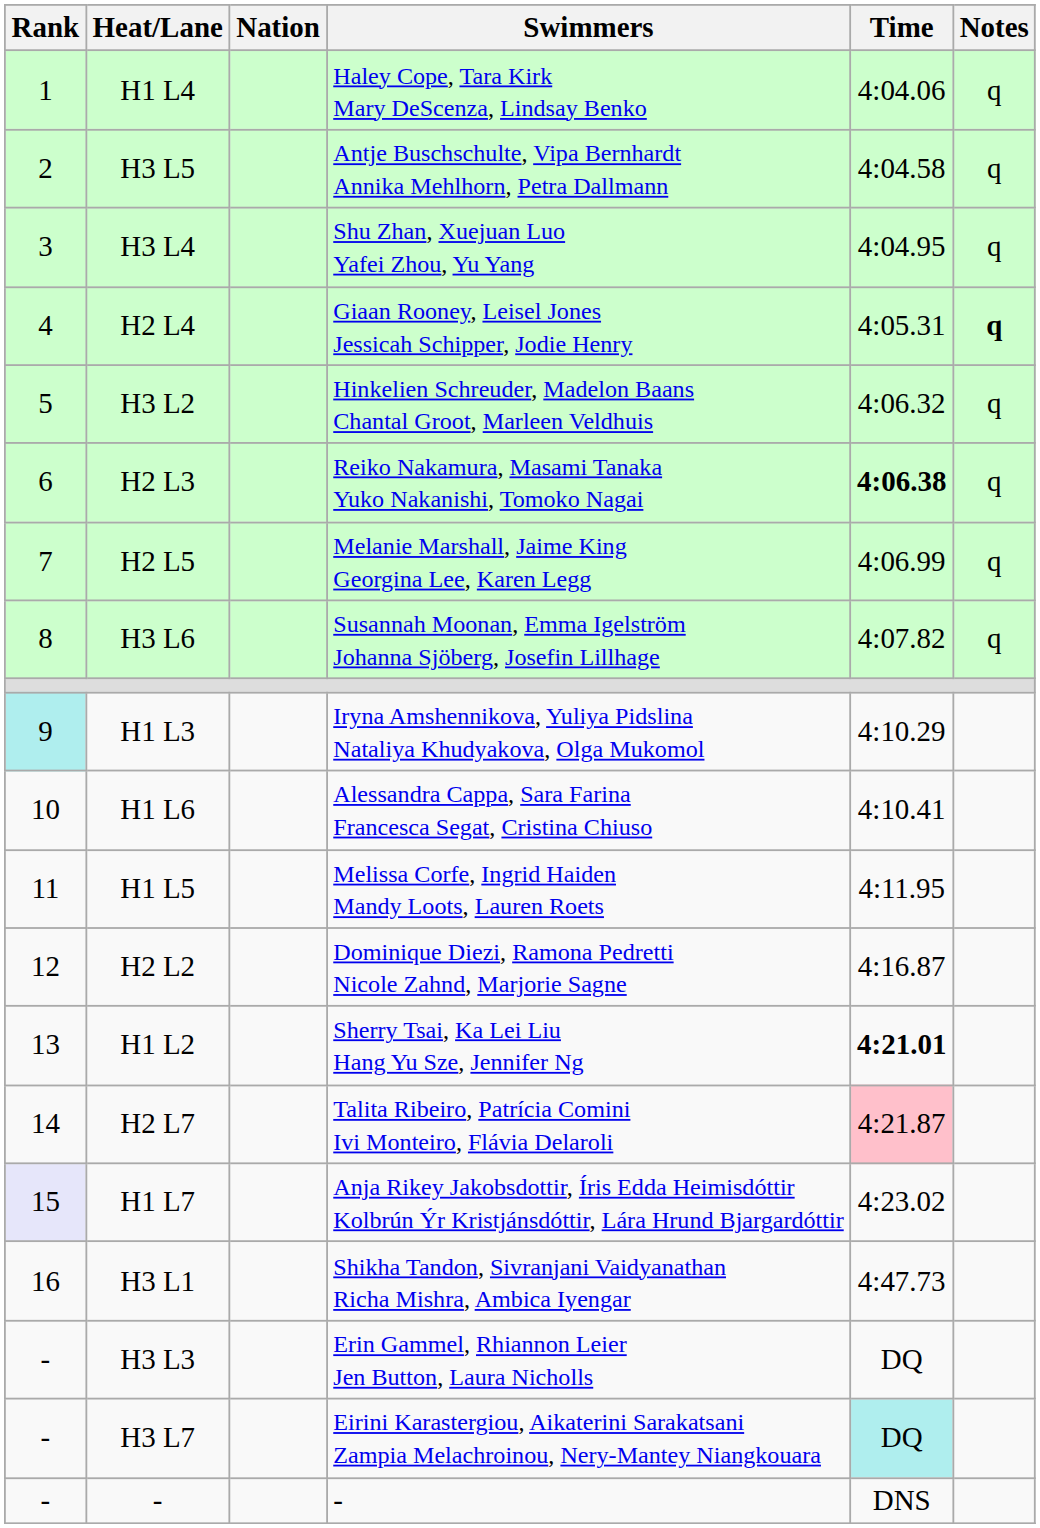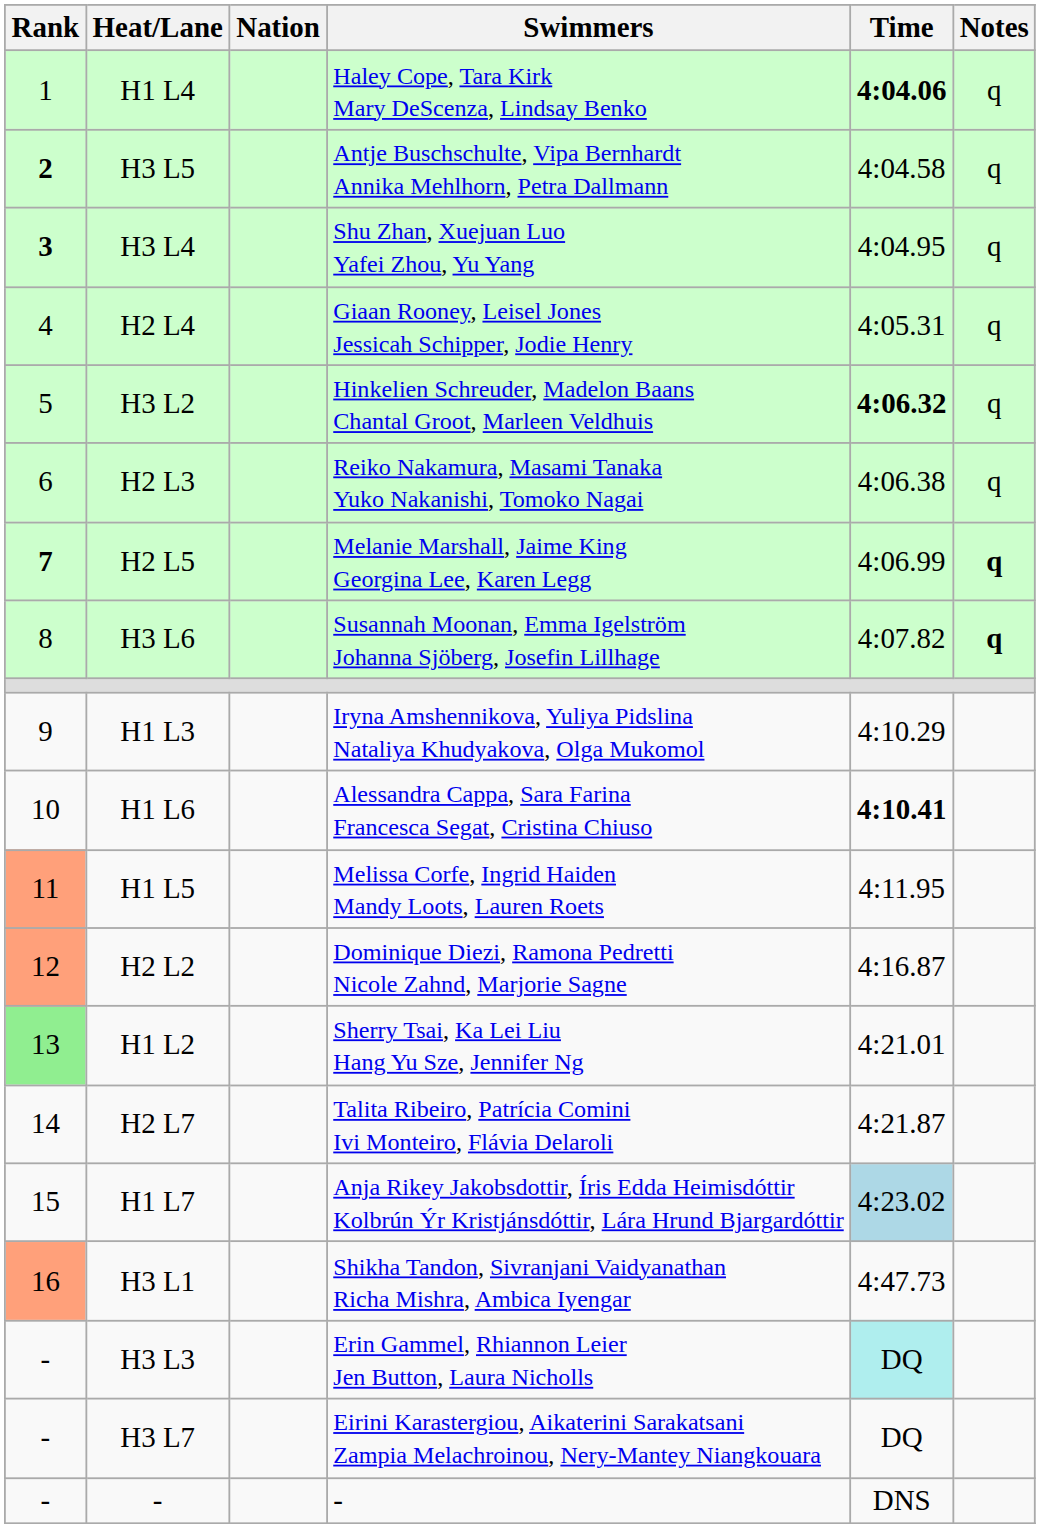H1 L4 | Time: normal -> bold
H3 L5 | Rank: normal -> bold
H3 L4 | Rank: normal -> bold
H2 L4 | Notes: bold -> normal
H3 L2 | Time: normal -> bold
H2 L3 | Time: bold -> normal
H2 L5 | Rank: normal -> bold
H2 L5 | Notes: normal -> bold
H3 L6 | Notes: normal -> bold
H1 L3 | Rank: paleturquoise background -> no background
H1 L6 | Time: normal -> bold
H1 L5 | Rank: no background -> lightsalmon background
H2 L2 | Rank: no background -> lightsalmon background
H1 L2 | Rank: no background -> lightgreen background
H1 L2 | Time: bold -> normal
H2 L7 | Time: pink background -> no background
H1 L7 | Rank: lavender background -> no background
H1 L7 | Time: no background -> lightblue background
H3 L1 | Rank: no background -> lightsalmon background
H3 L3 | Time: no background -> paleturquoise background
H3 L7 | Time: paleturquoise background -> no background
